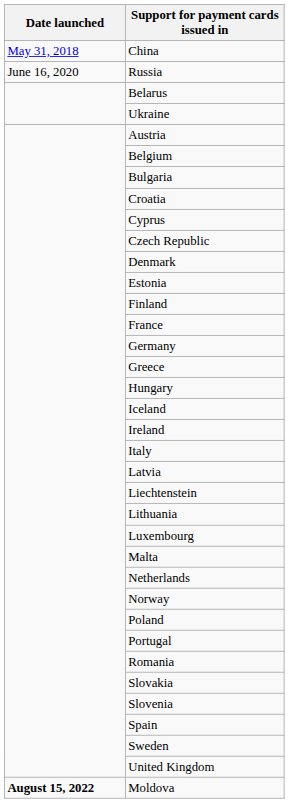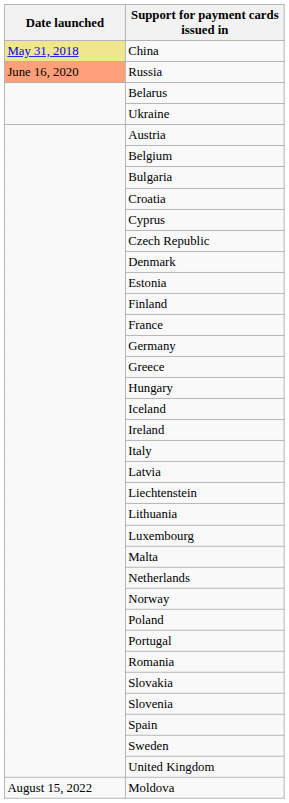China | Date launched: no background -> khaki background
Russia | Date launched: no background -> lightsalmon background
Moldova | Date launched: bold -> normal
